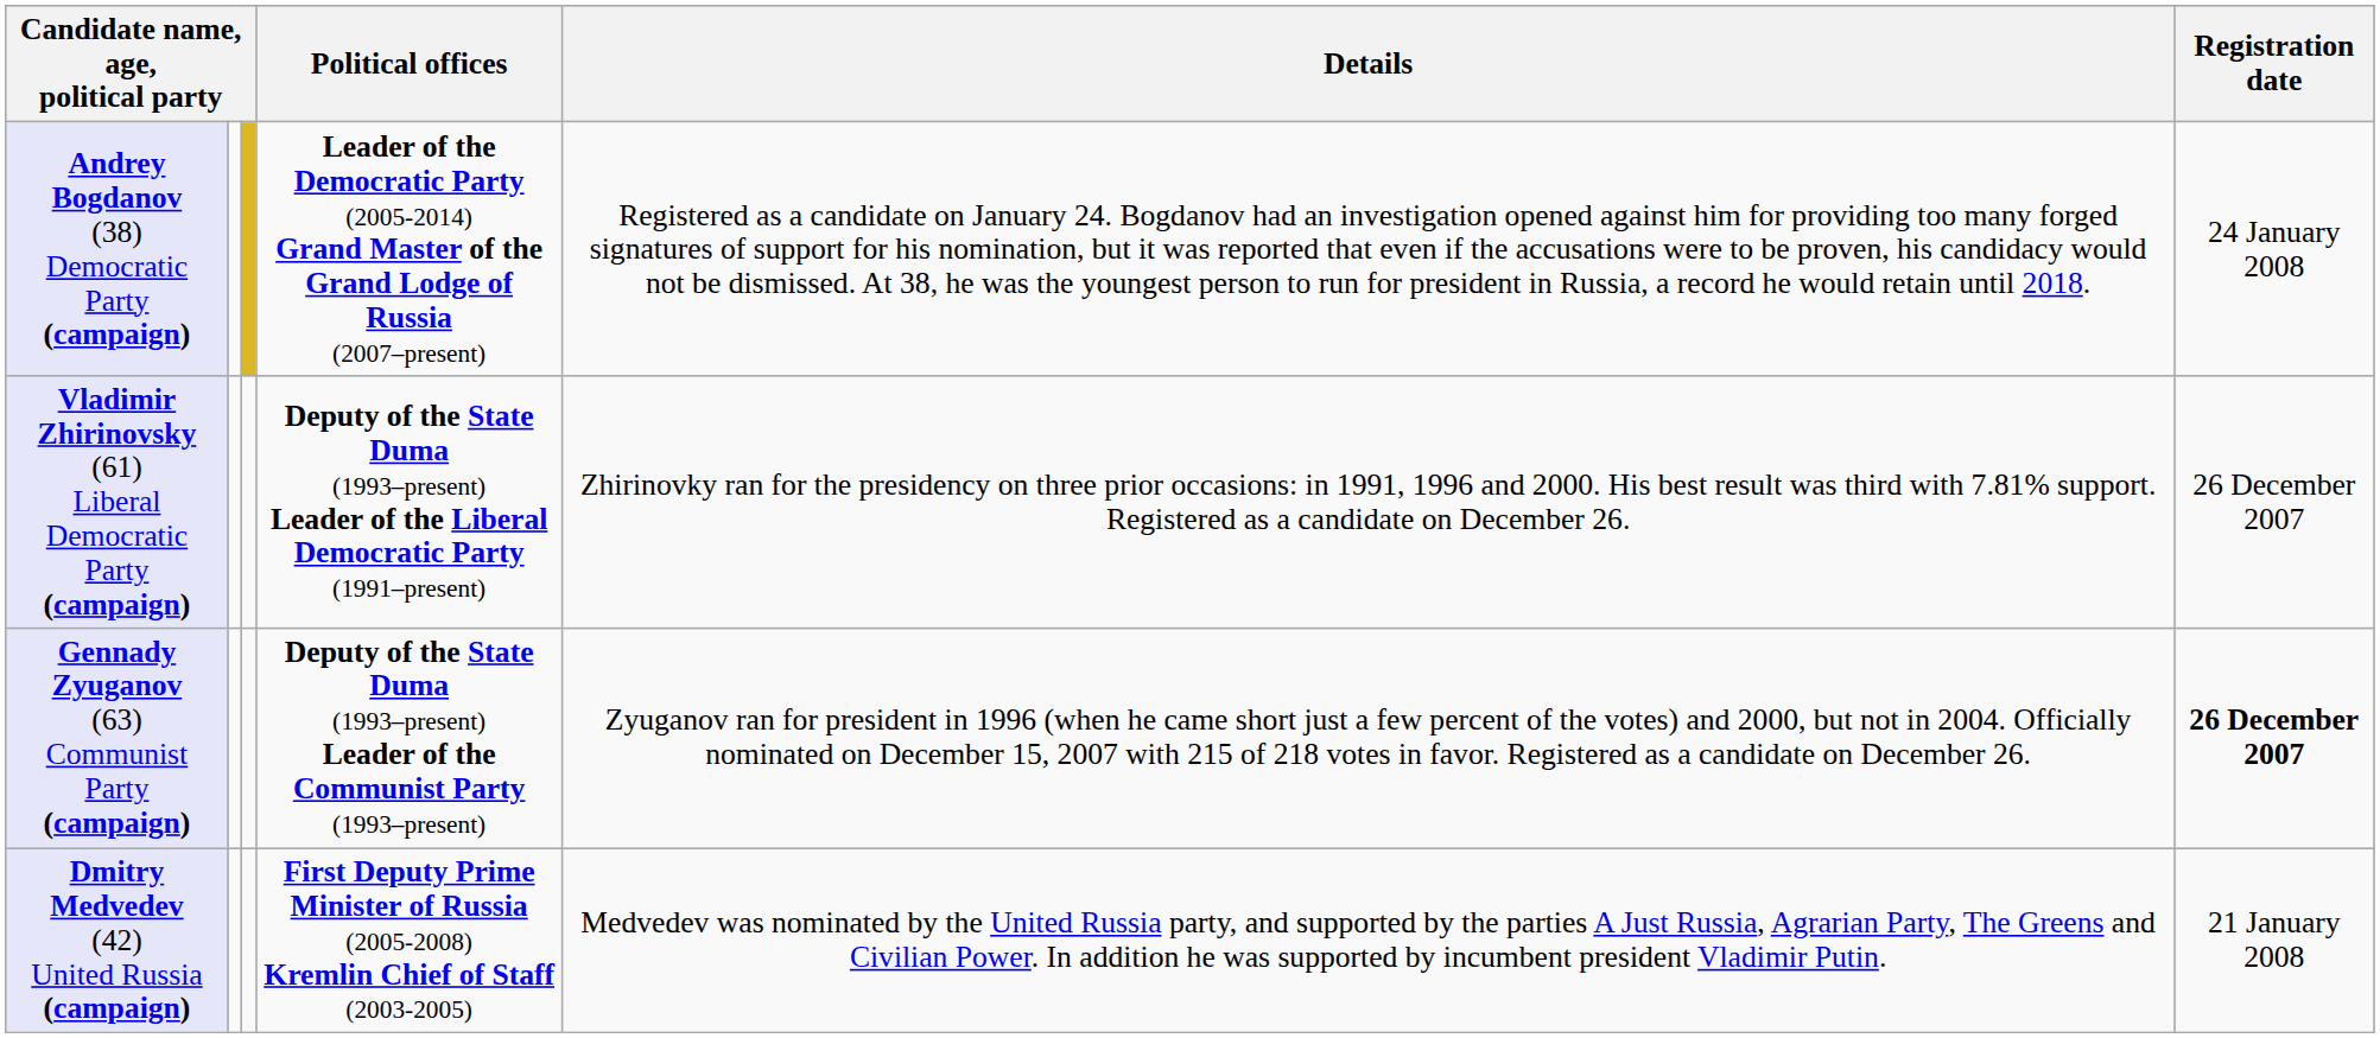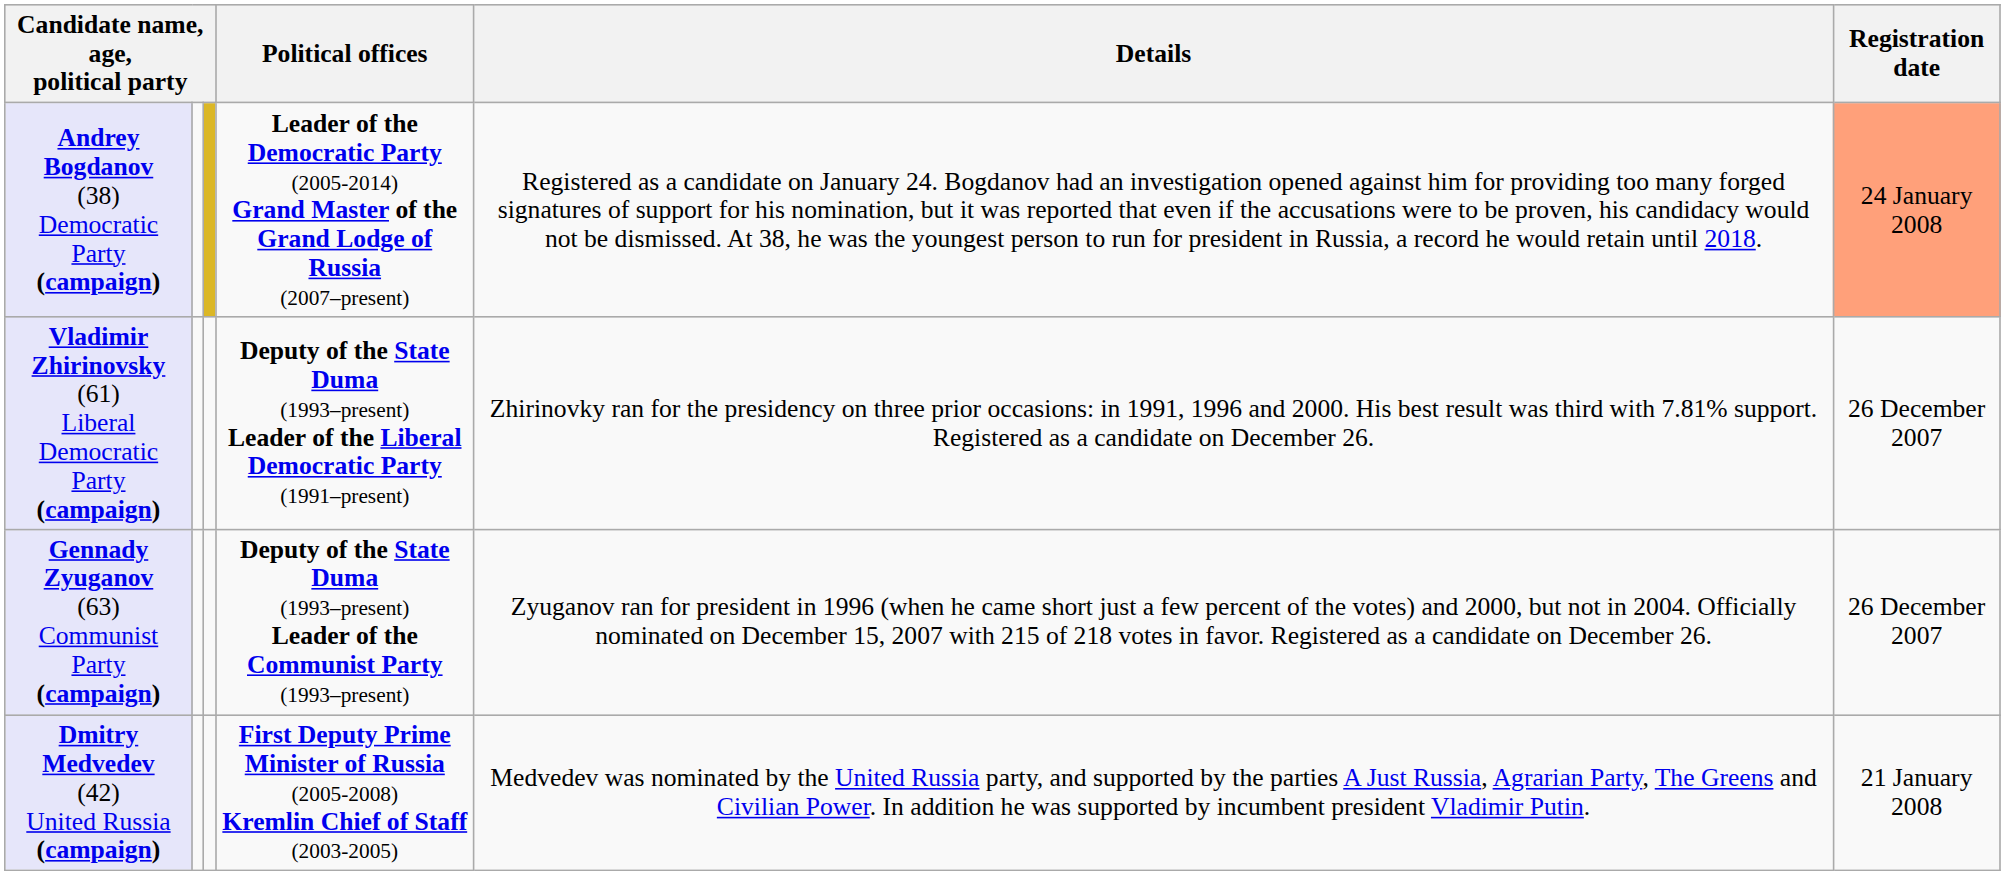Andrey Bogdanov (38) Democratic Party (campaign) | Registration date: no background -> lightsalmon background
Gennady Zyuganov (63) Communist Party (campaign) | Registration date: bold -> normal
